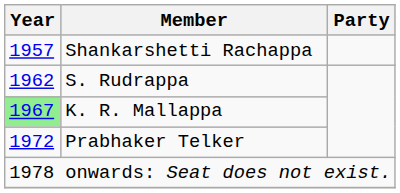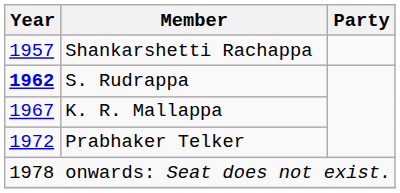S. Rudrappa | Year: normal -> bold
K. R. Mallappa | Year: lightgreen background -> no background
